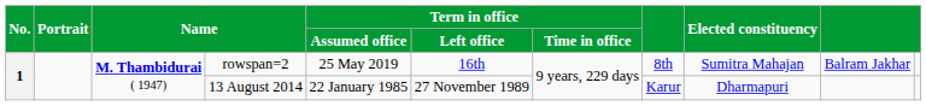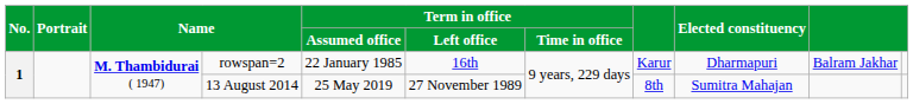rowspan=2 | Term in office / Assumed office: 25 May 2019 -> 22 January 1985
rowspan=2 | column 8: 8th -> Karur
rowspan=2 | Elected constituency: Sumitra Mahajan -> Dharmapuri
13 August 2014 | Term in office / Assumed office: 22 January 1985 -> 25 May 2019
13 August 2014 | column 8: Karur -> 8th
13 August 2014 | Elected constituency: Dharmapuri -> Sumitra Mahajan
